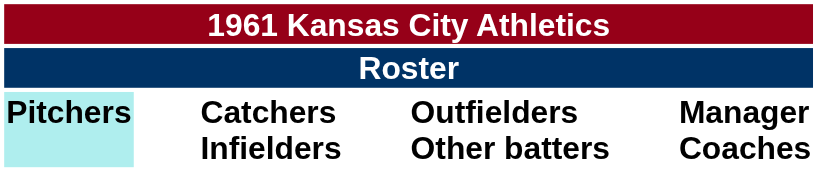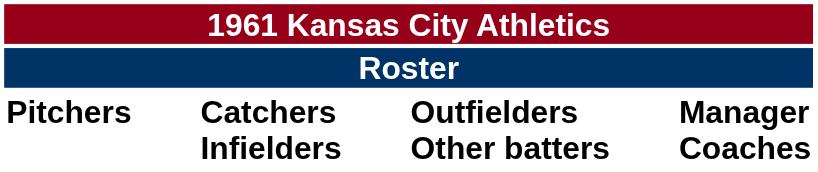Pitchers | column 1: paleturquoise background -> no background
